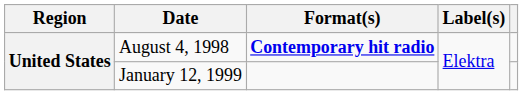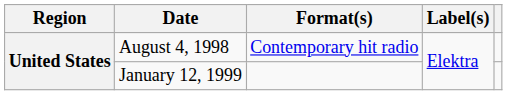August 4, 1998 | Format(s): bold -> normal
